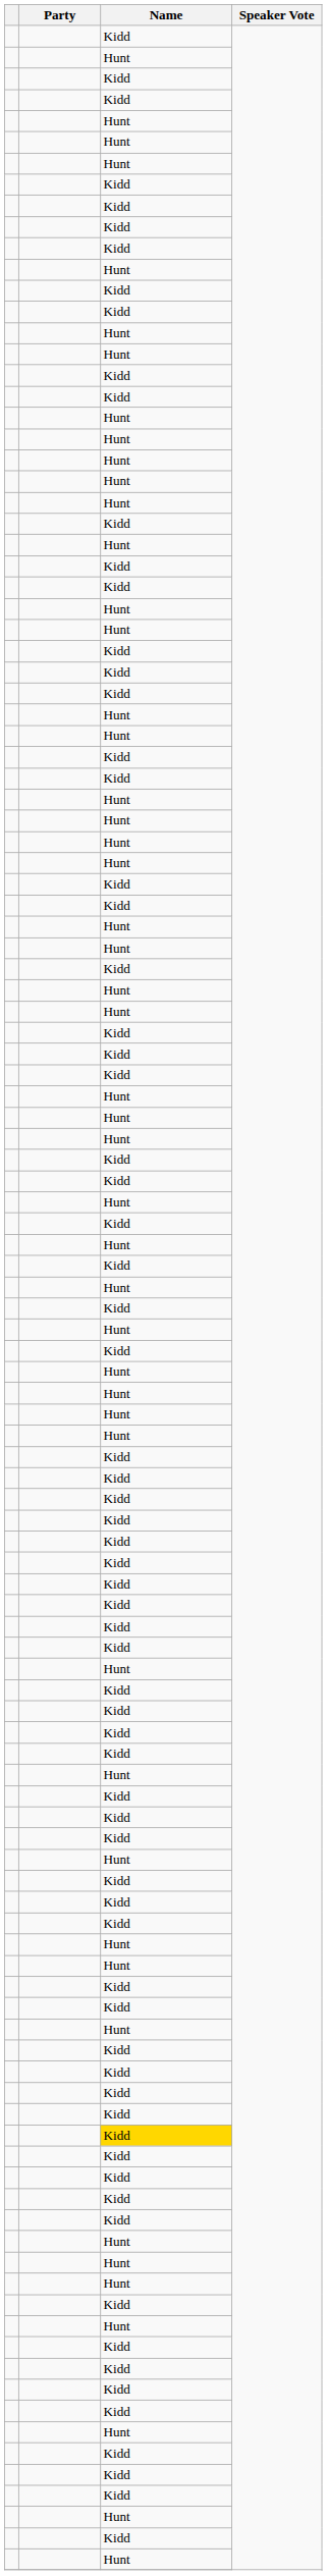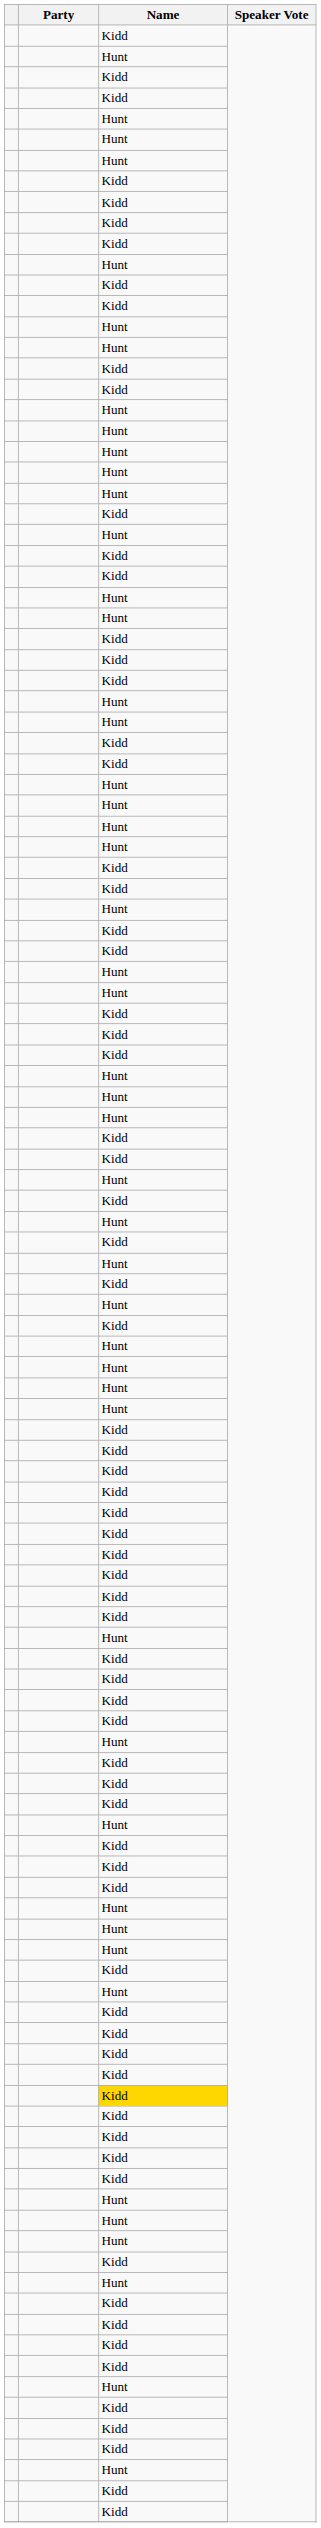row 45 | Name: Hunt -> Kidd
row 94 | Name: Kidd -> Hunt
row 121 | Name: Hunt -> Kidd
